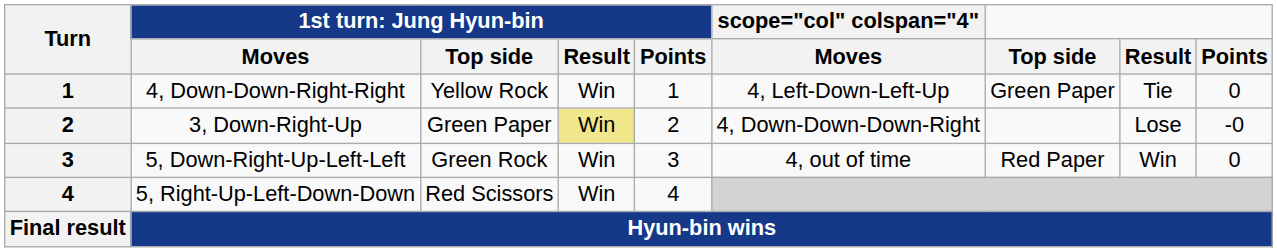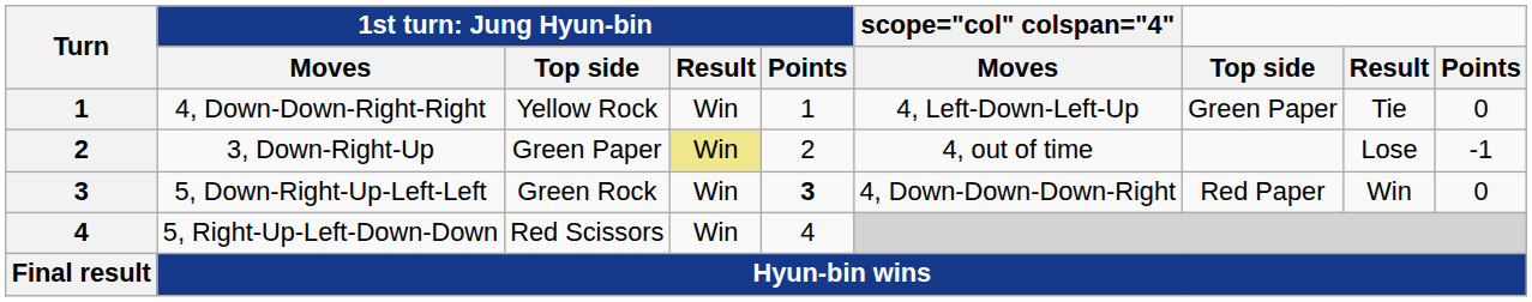3, Down-Right-Up | scope="col" colspan="4" / Moves: 4, Down-Down-Down-Right -> 4, out of time
3, Down-Right-Up | Points: -0 -> -1
5, Down-Right-Up-Left-Left | column 5: normal -> bold
5, Down-Right-Up-Left-Left | scope="col" colspan="4" / Moves: 4, out of time -> 4, Down-Down-Down-Right
